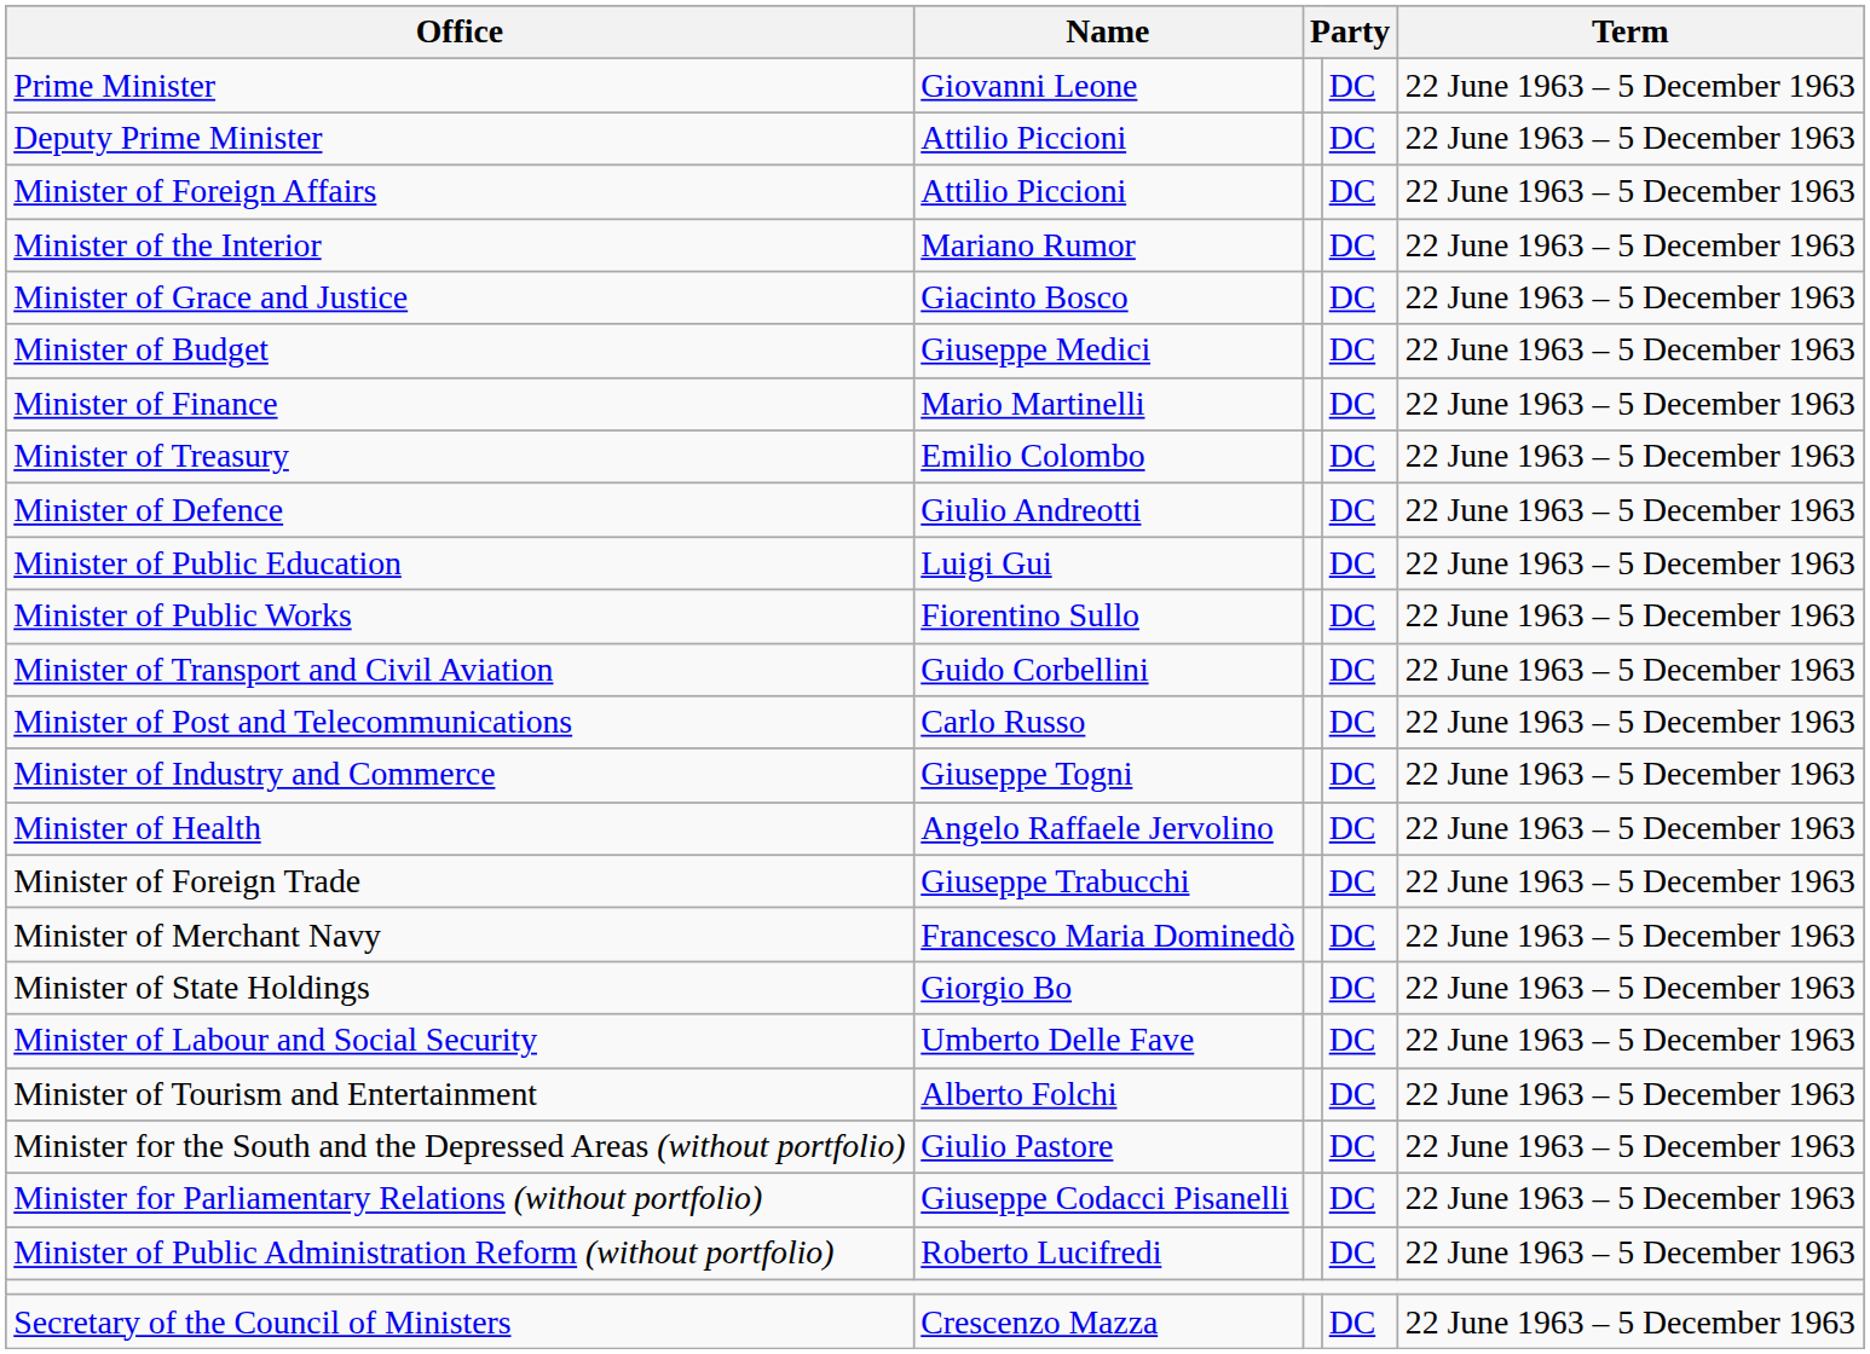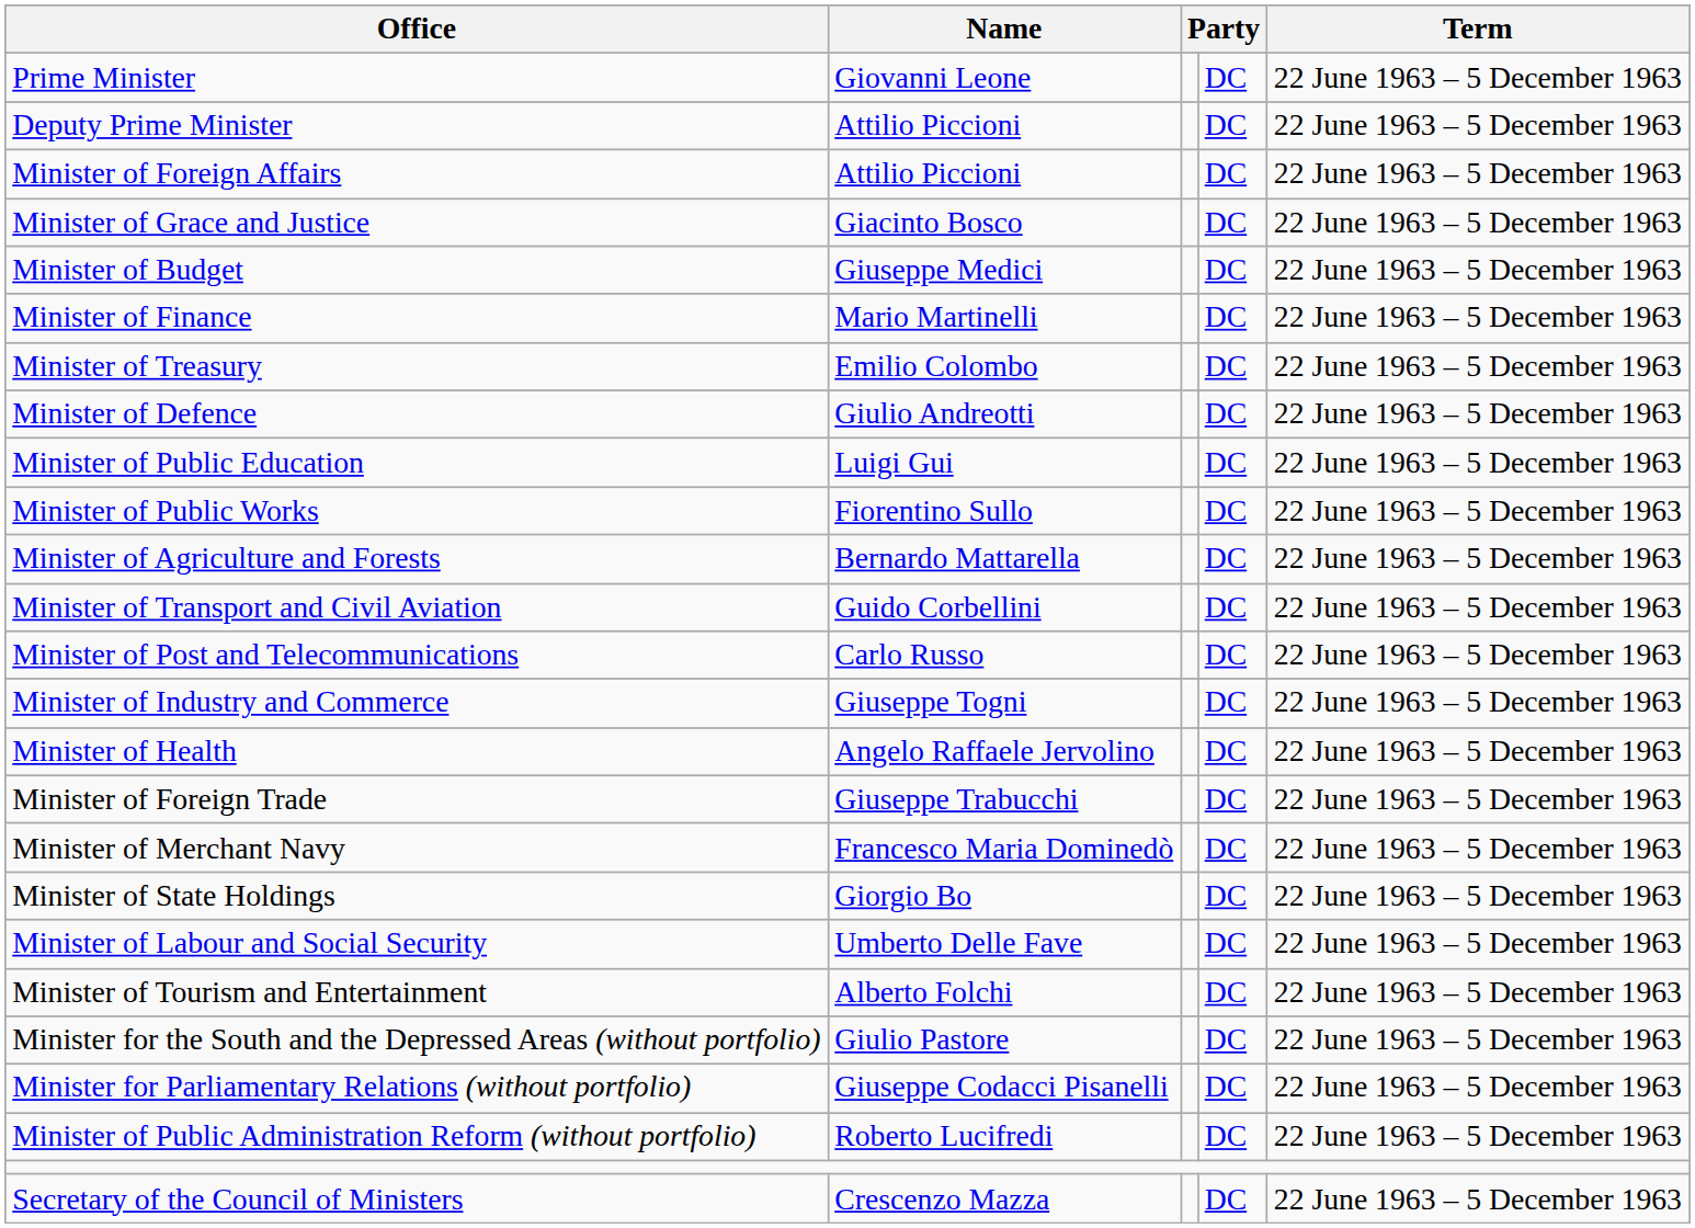- row: Minister of the Interior | Mariano Rumor | DC | 22 June 1963 – 5 December 1963
+ row: Minister of Agriculture and Forests | Bernardo Mattarella | DC | 22 June 1963 – 5 December 1963
